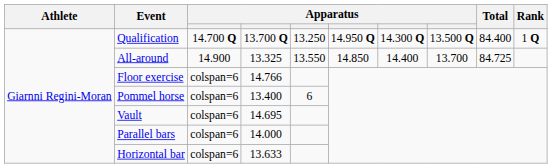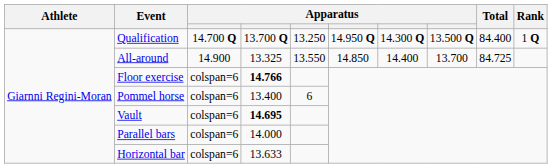Floor exercise | column 4: normal -> bold
Vault | column 4: normal -> bold
